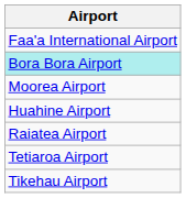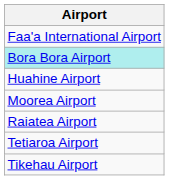row 4 | column 1: Moorea Airport -> Huahine Airport
row 5 | column 1: Huahine Airport -> Moorea Airport
